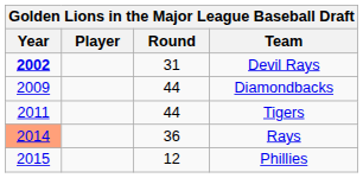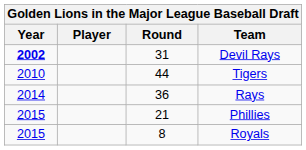- row: 2009 | 44 | Diamondbacks
Tigers | Year: 2011 -> 2010
Rays | Year: lightsalmon background -> no background
Phillies | Round: 12 -> 21
+ row: 2015 | 8 | Royals
